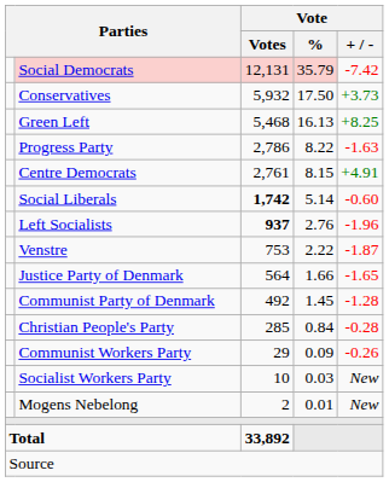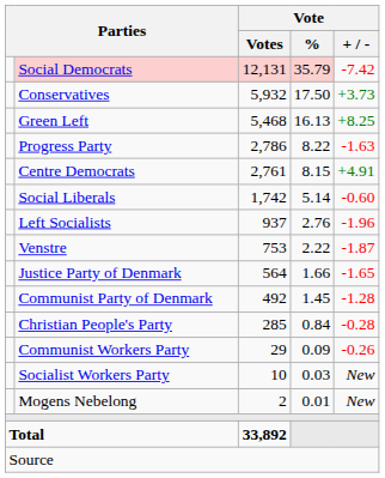Social Liberals | Vote / Votes: bold -> normal
Left Socialists | Vote / Votes: bold -> normal
